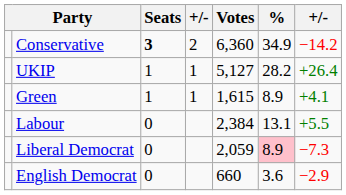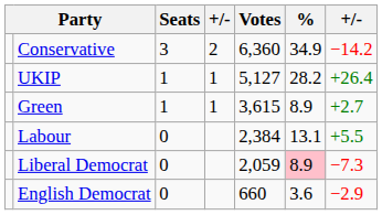Conservative | Seats: bold -> normal
Green | Votes: 1,615 -> 3,615
Green | column 7: +4.1 -> +2.7
